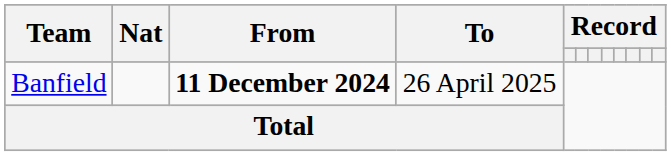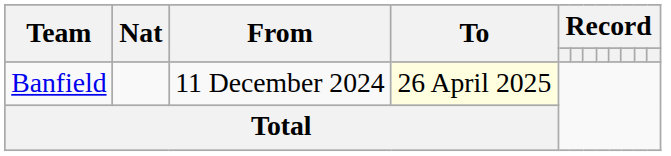Banfield | From: bold -> normal
Banfield | To: no background -> lightyellow background
